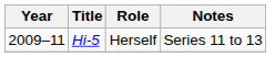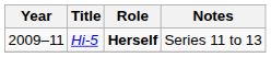Hi-5 | Role: normal -> bold
